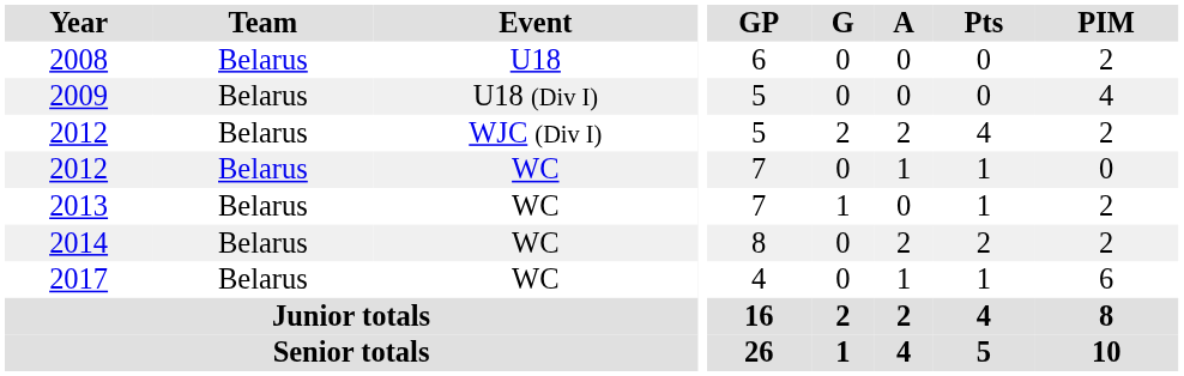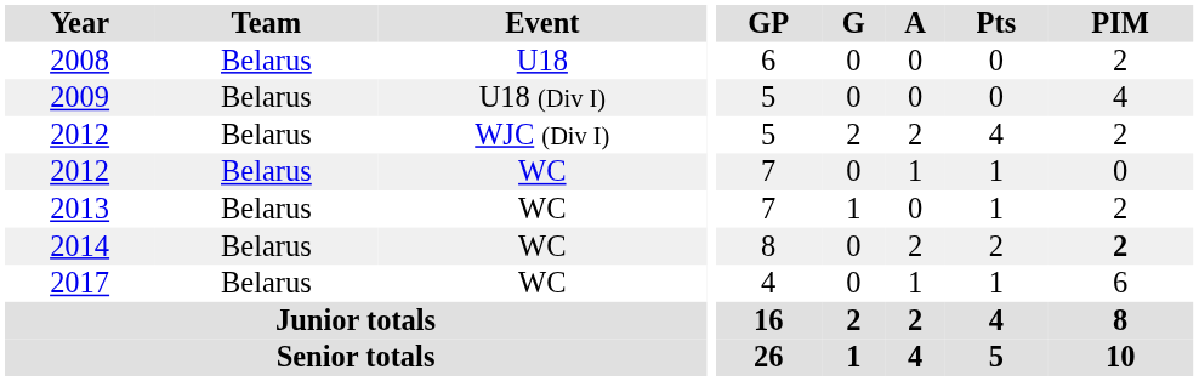2014 | PIM: normal -> bold
